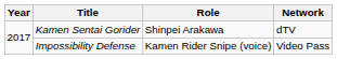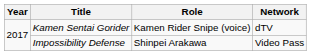Kamen Sentai Gorider | Role: Shinpei Arakawa -> Kamen Rider Snipe (voice)
Impossibility Defense | Role: Kamen Rider Snipe (voice) -> Shinpei Arakawa
